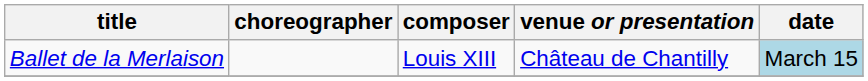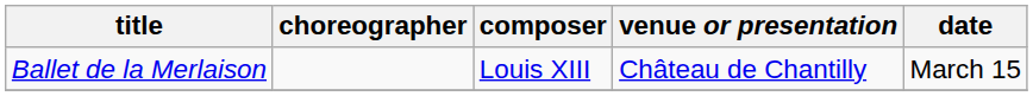Ballet de la Merlaison | date: lightblue background -> no background
